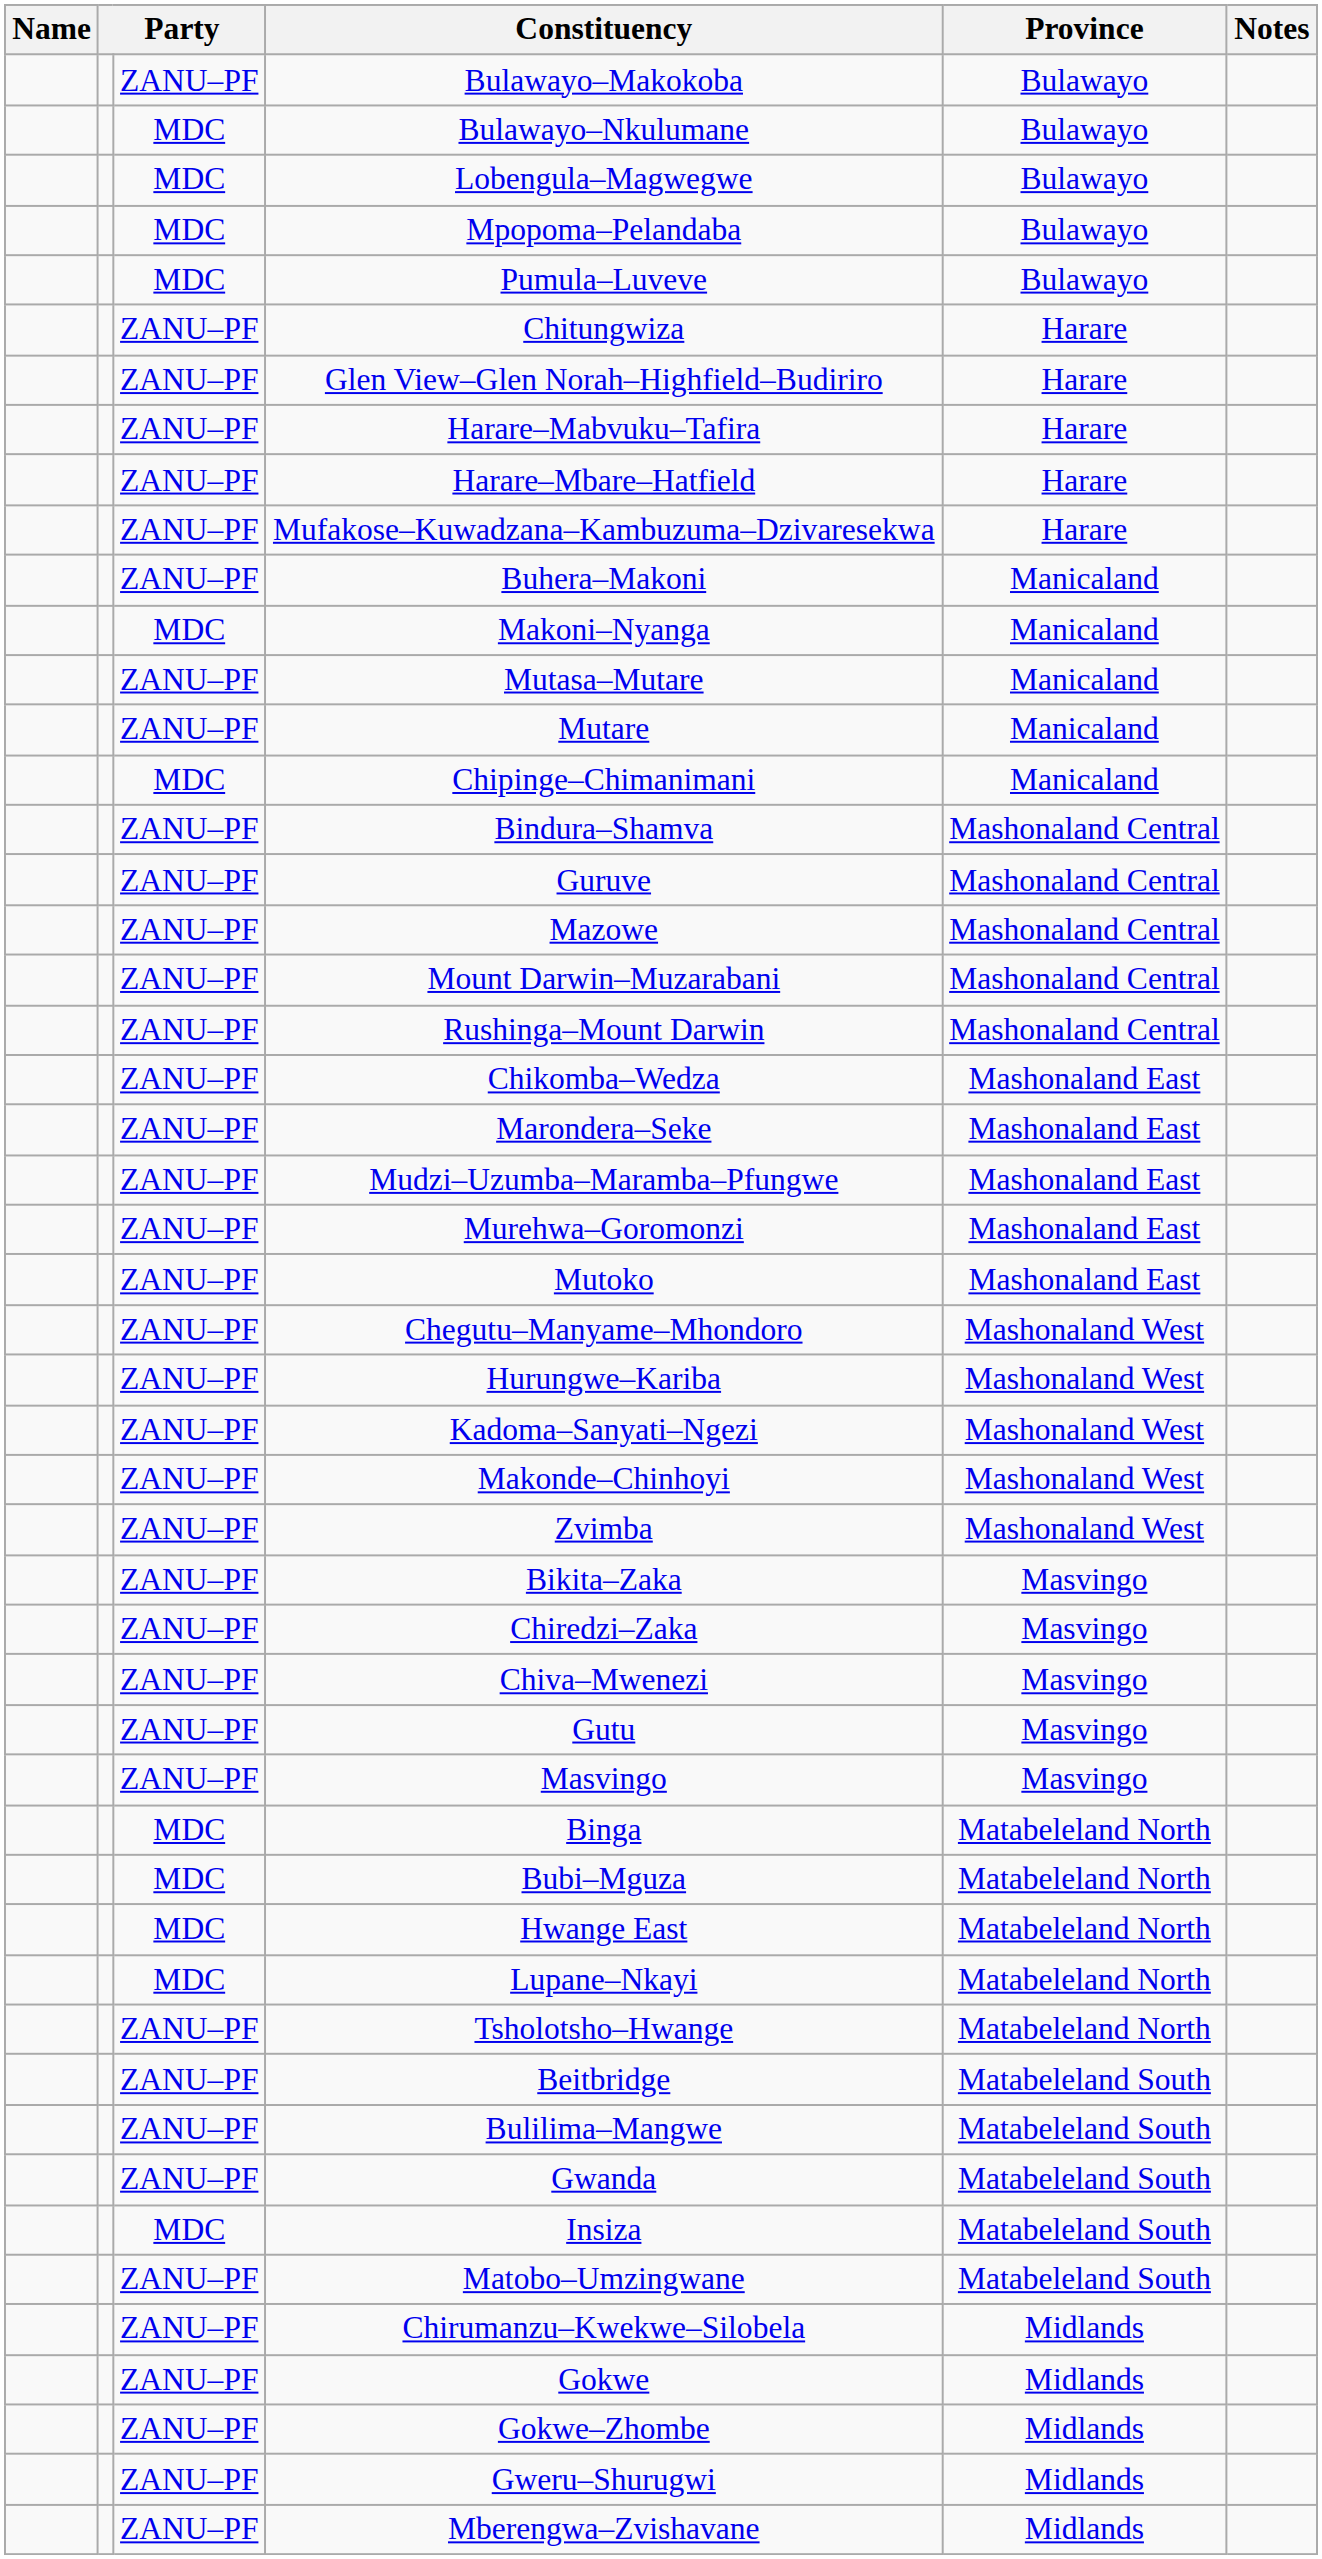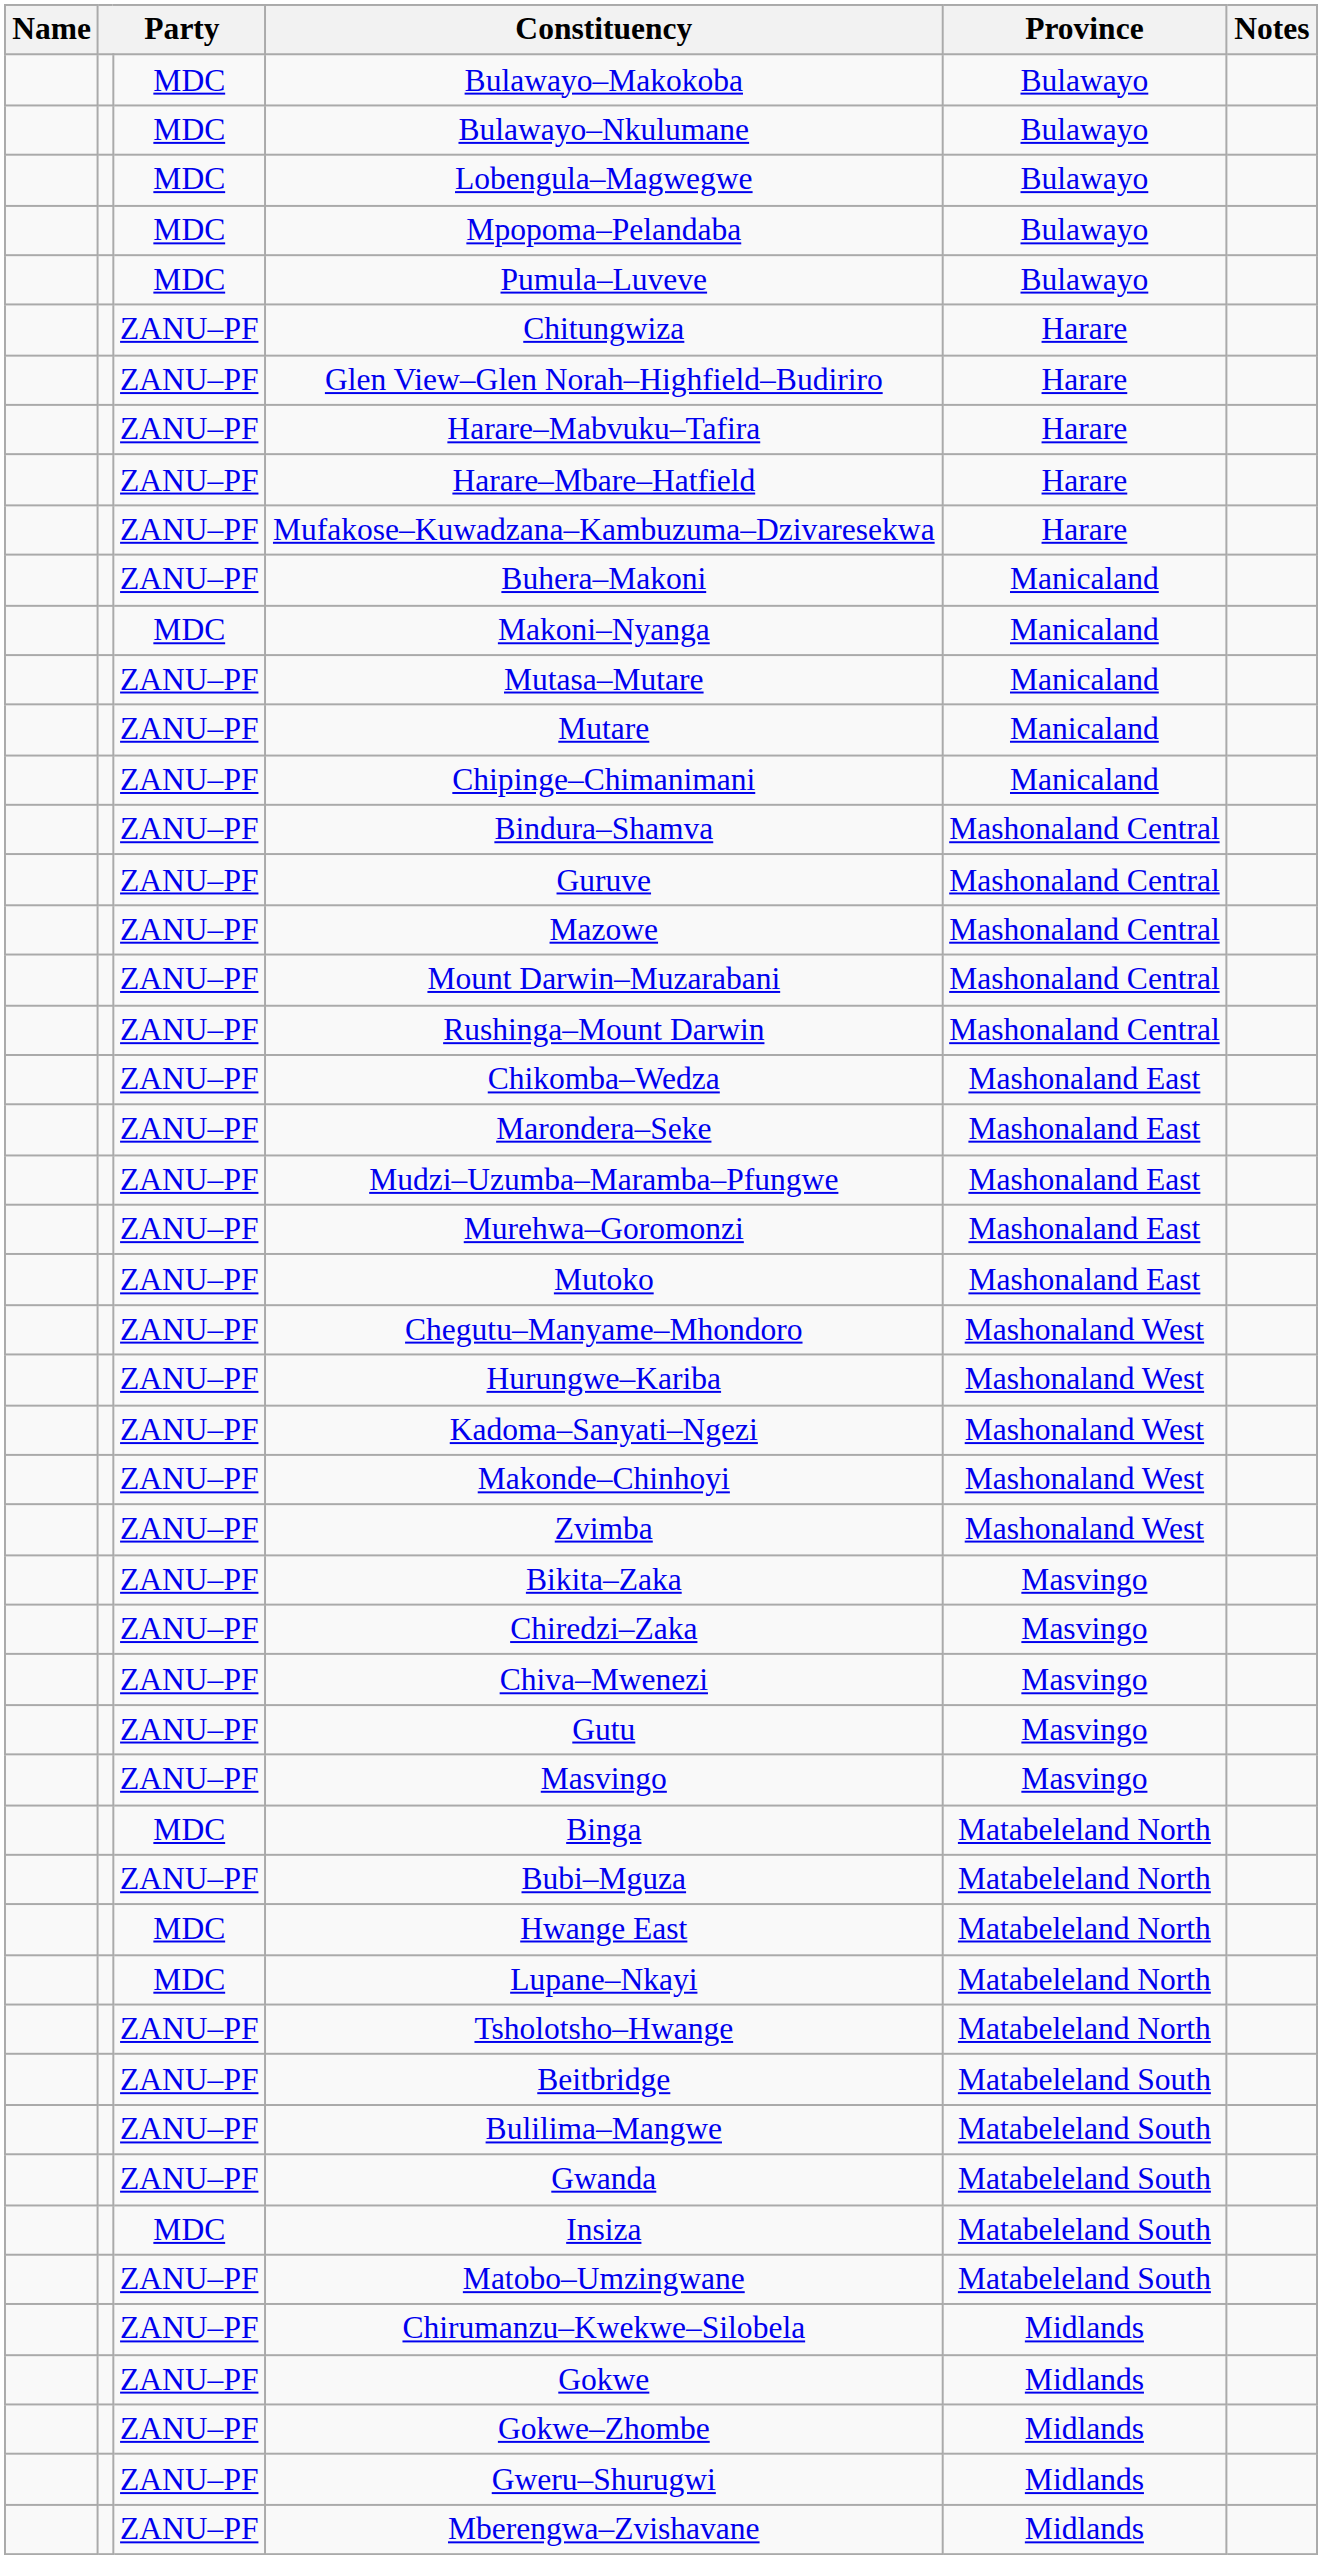Bulawayo–Makokoba | column 3: ZANU–PF -> MDC
Chipinge–Chimanimani | column 3: MDC -> ZANU–PF
Bubi–Mguza | column 3: MDC -> ZANU–PF
